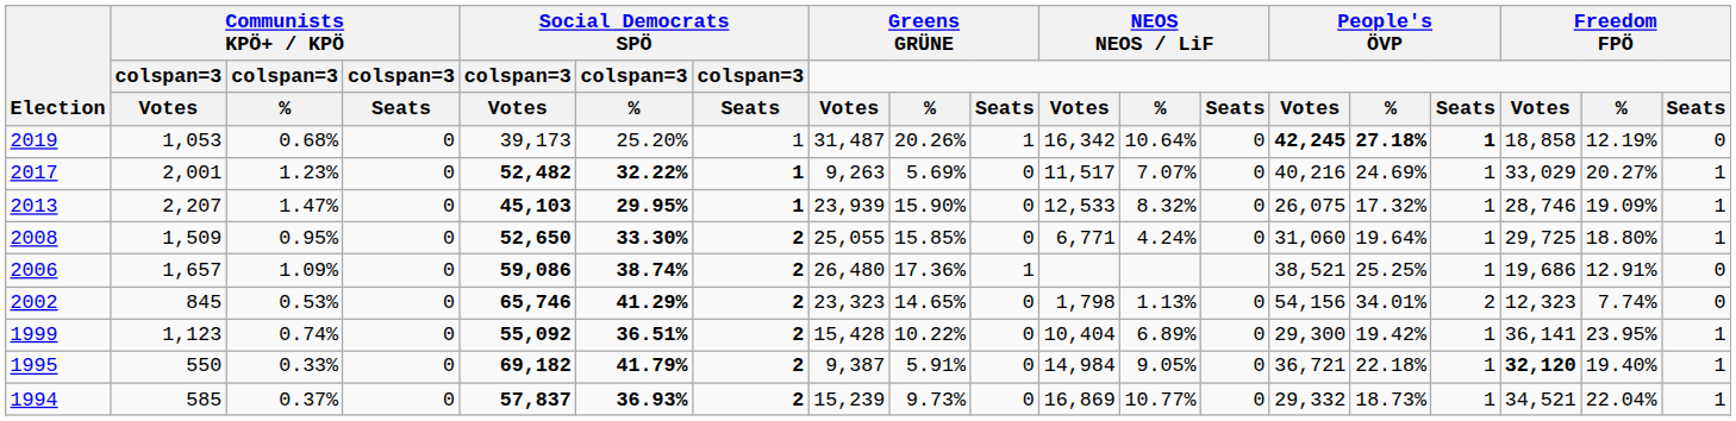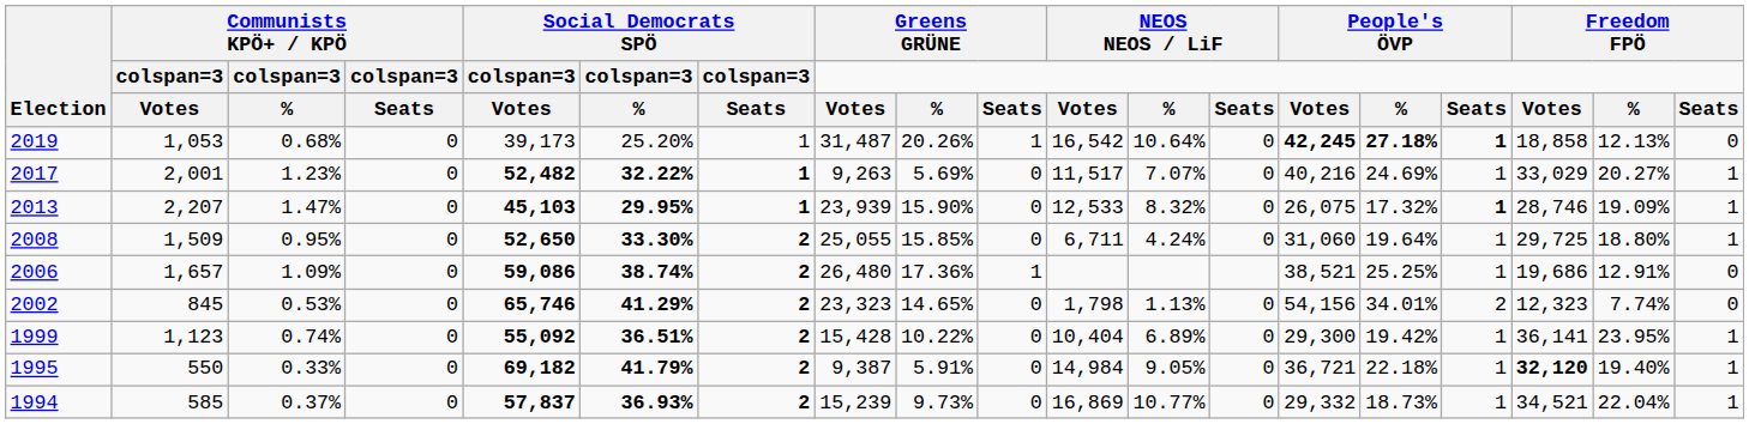2019 | NEOS NEOS / LiF / Votes: 16,342 -> 16,542
2019 | Freedom FPÖ / %: 12.19% -> 12.13%
2013 | People's ÖVP / Seats: normal -> bold
2008 | NEOS NEOS / LiF / Votes: 6,771 -> 6,711
